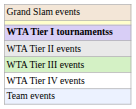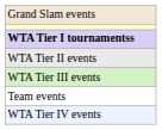row 6 | column 1: WTA Tier IV events -> Team events
row 7 | column 1: Team events -> WTA Tier IV events
